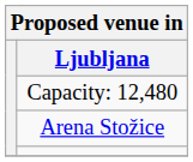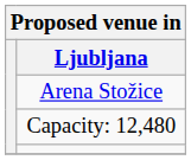row 3 | Ljubljana: Capacity: 12,480 -> Arena Stožice
row 4 | Ljubljana: Arena Stožice -> Capacity: 12,480
